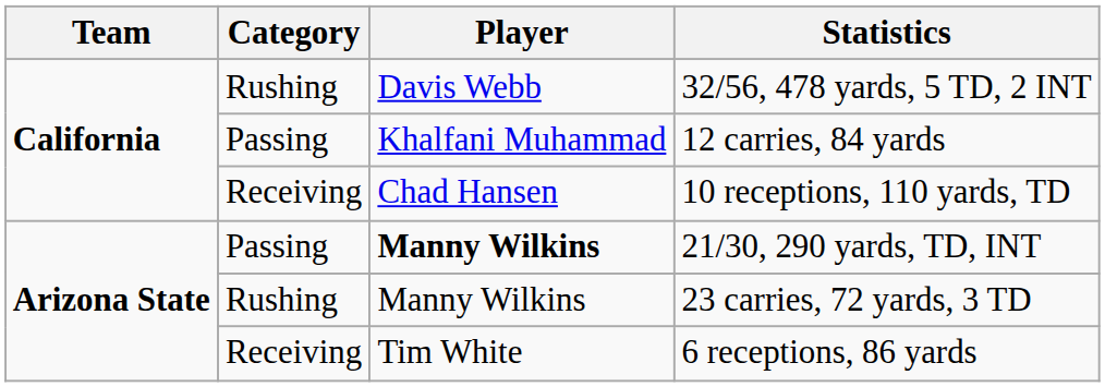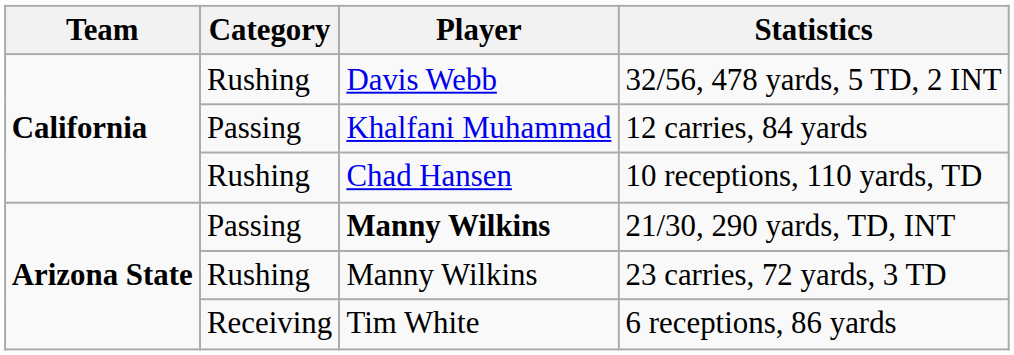10 receptions, 110 yards, TD | Category: Receiving -> Rushing
